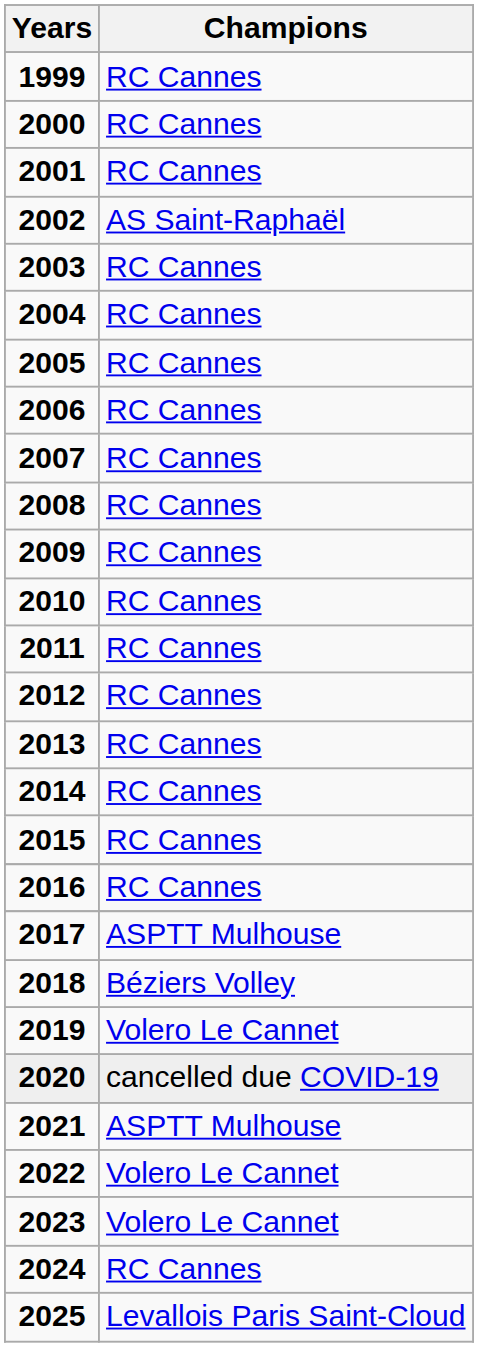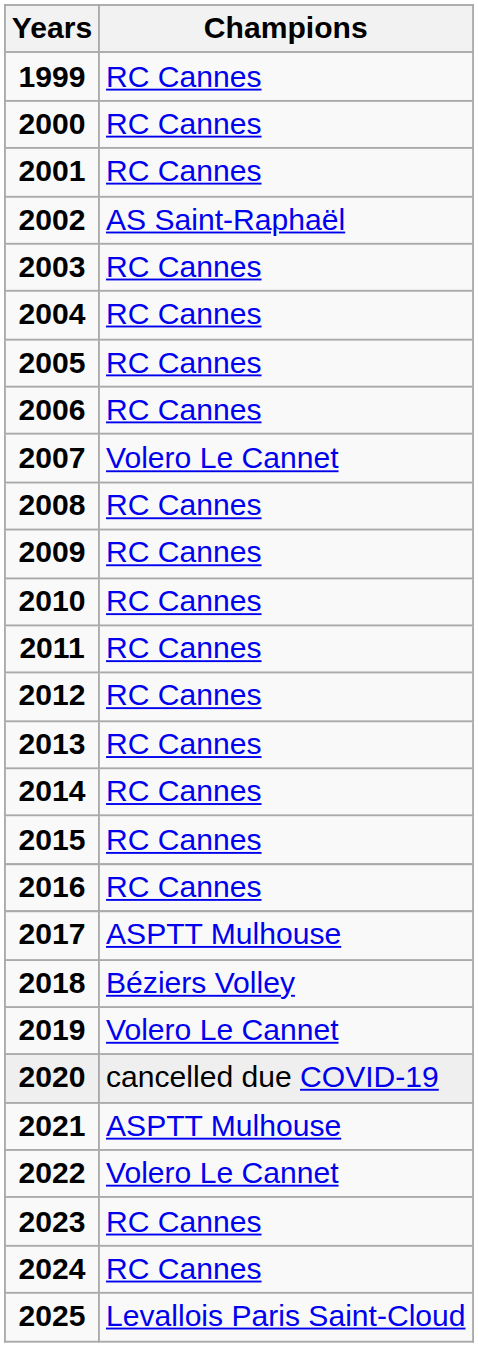2007 | Champions: RC Cannes -> Volero Le Cannet
2023 | Champions: Volero Le Cannet -> RC Cannes
